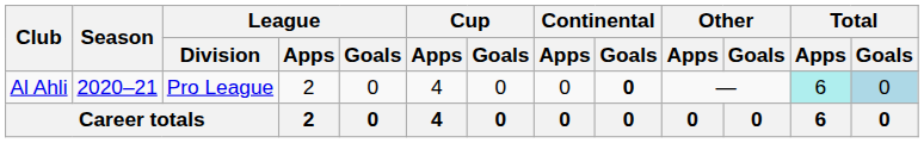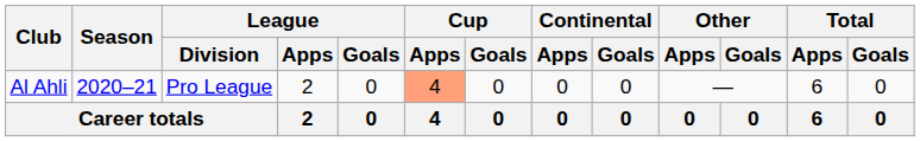Al Ahli | Cup / Apps: no background -> lightsalmon background
Al Ahli | Continental / Goals: bold -> normal
Al Ahli | Total / Apps: paleturquoise background -> no background
Al Ahli | Total / Goals: lightblue background -> no background
